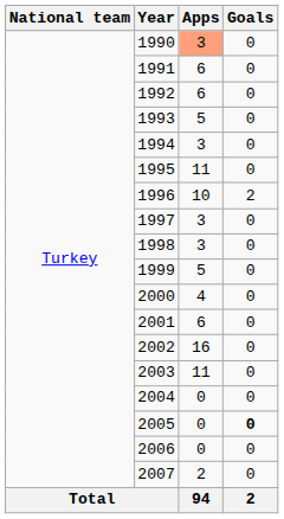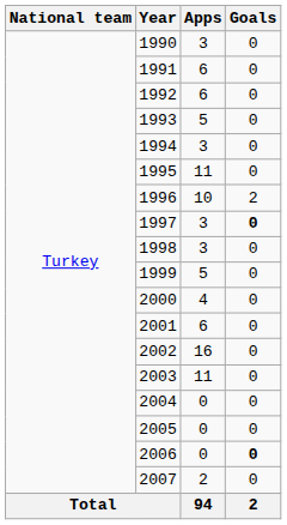1990 | Apps: lightsalmon background -> no background
1997 | Goals: normal -> bold
2005 | Goals: bold -> normal
2006 | Goals: normal -> bold
